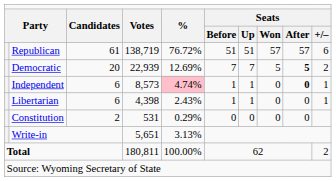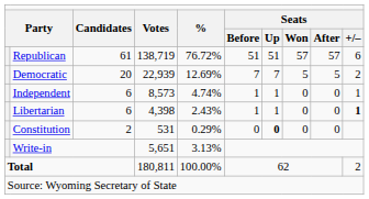Democratic | column 9: bold -> normal
Independent | column 5: pink background -> no background
Independent | column 9: bold -> normal
Libertarian | column 10: normal -> bold
Constitution | column 7: normal -> bold
